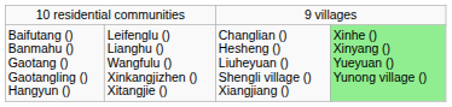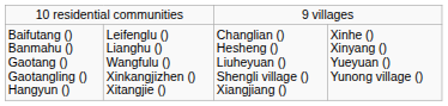Baifutang () Banmahu () Gaotang () Gaotangling () Hangyun () | column 4: lightgreen background -> no background
